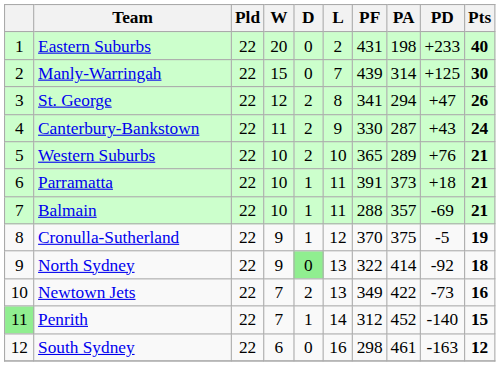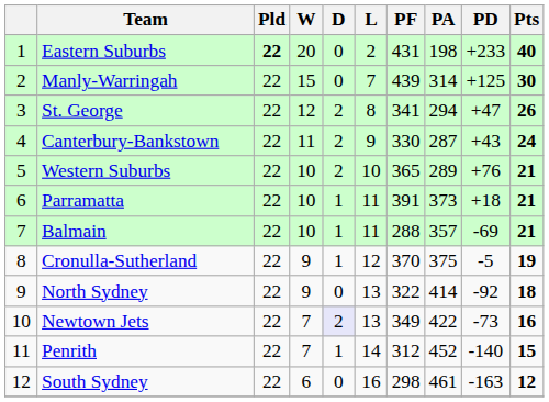Eastern Suburbs | Pld: normal -> bold
North Sydney | D: lightgreen background -> no background
Newtown Jets | D: no background -> lavender background
Penrith | column 1: lightgreen background -> no background
